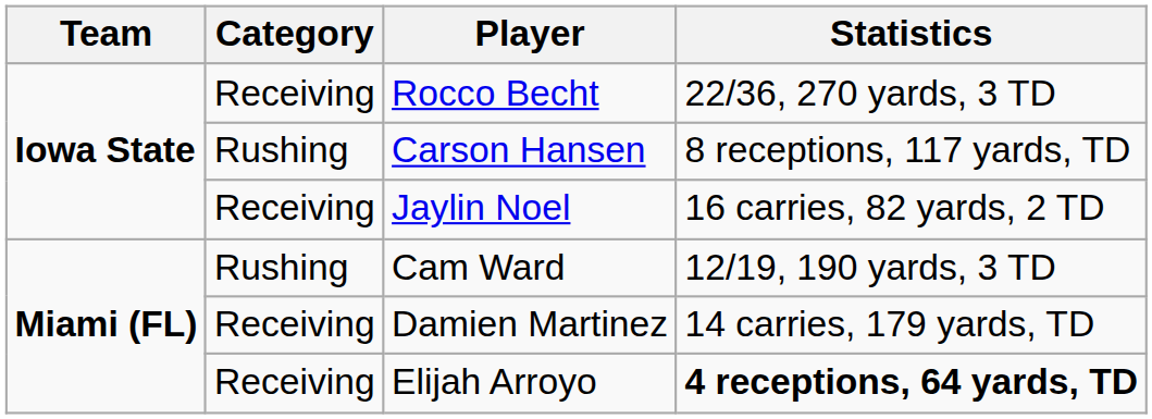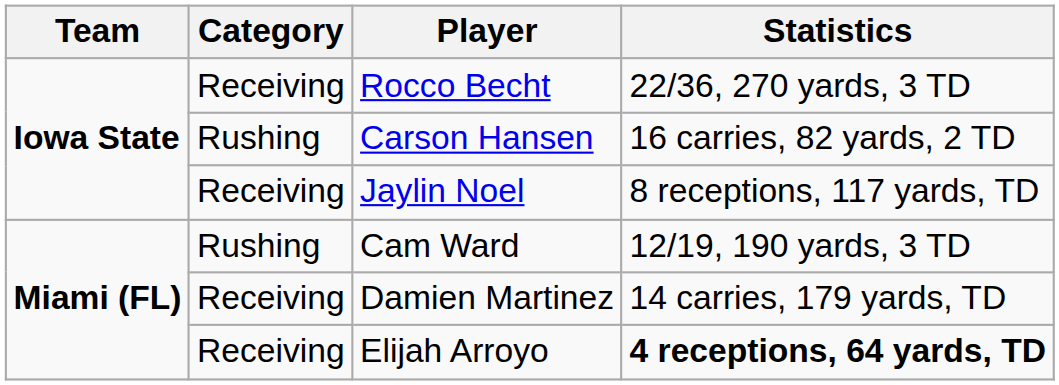Carson Hansen | Statistics: 8 receptions, 117 yards, TD -> 16 carries, 82 yards, 2 TD
Jaylin Noel | Statistics: 16 carries, 82 yards, 2 TD -> 8 receptions, 117 yards, TD
